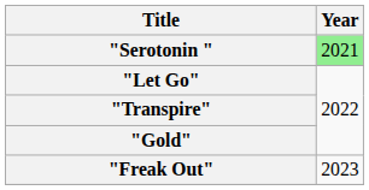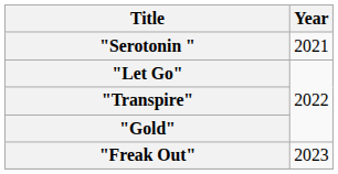"Serotonin " | Year: lightgreen background -> no background
